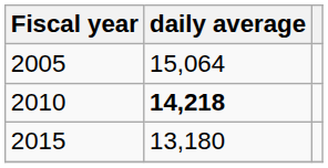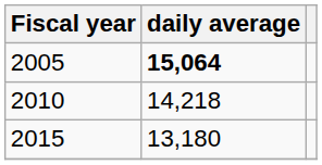2005 | daily average: normal -> bold
2010 | daily average: bold -> normal
